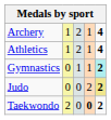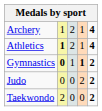Athletics | column 2: normal -> bold
Gymnastics | column 2: normal -> bold
Gymnastics | column 4: normal -> bold
Gymnastics | column 5: paleturquoise background -> no background
Judo | column 5: khaki background -> no background
Taekwondo | column 4: bold -> normal
